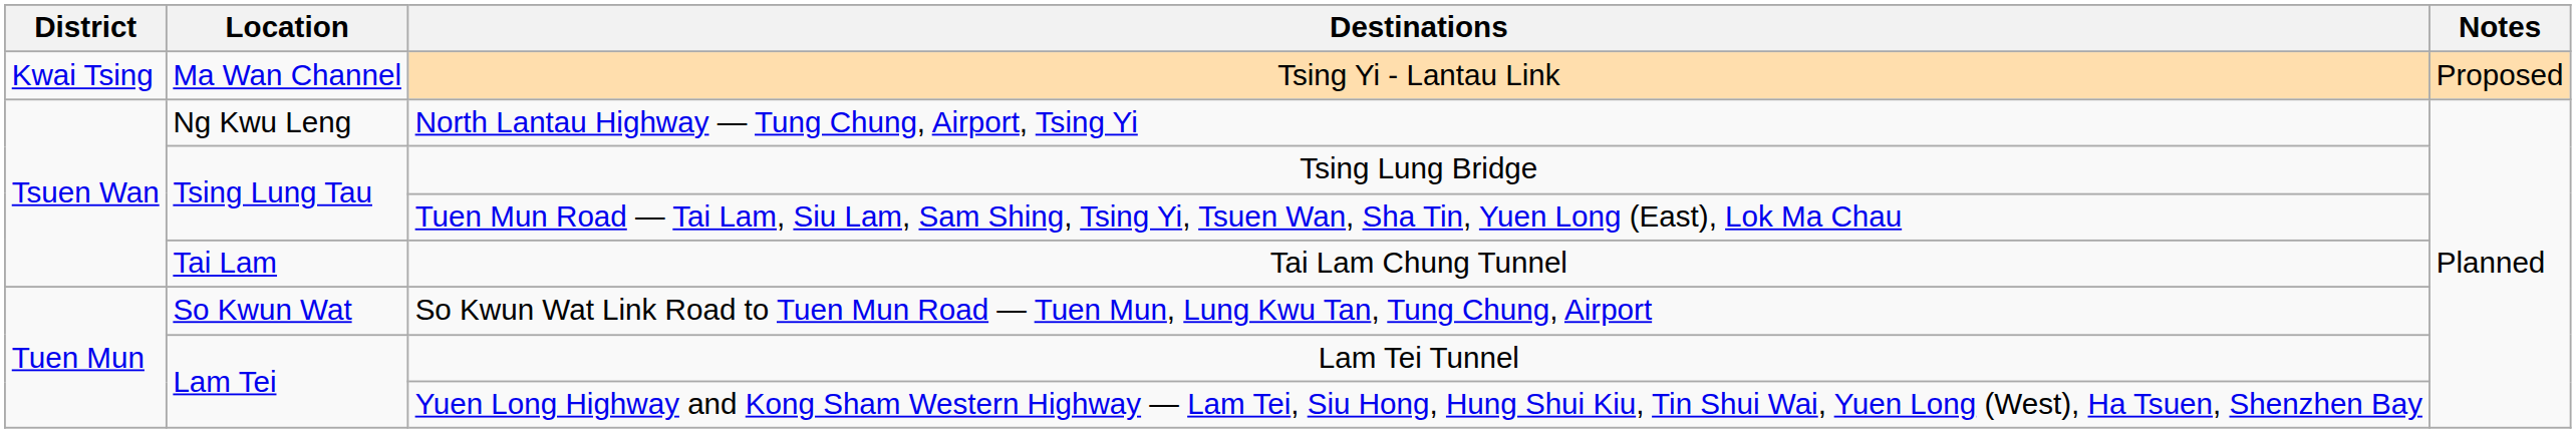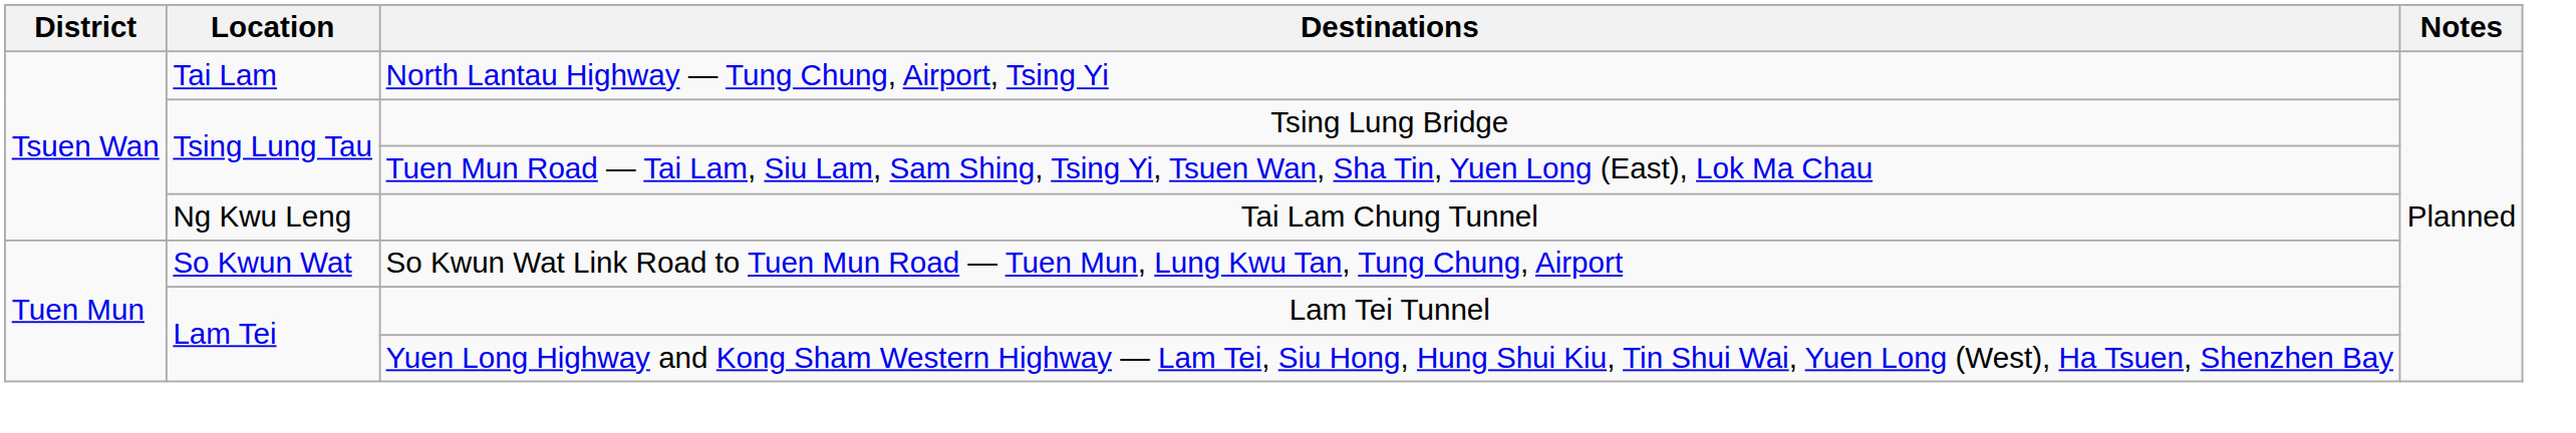- row: Kwai Tsing | Ma Wan Channel | Tsing Yi - Lantau Link | Proposed
North Lantau Highway — Tung Chung, Airport, Tsing Yi | Location: Ng Kwu Leng -> Tai Lam
Tai Lam Chung Tunnel | Location: Tai Lam -> Ng Kwu Leng
